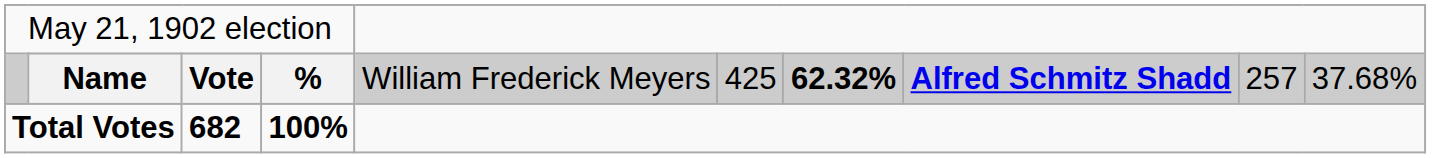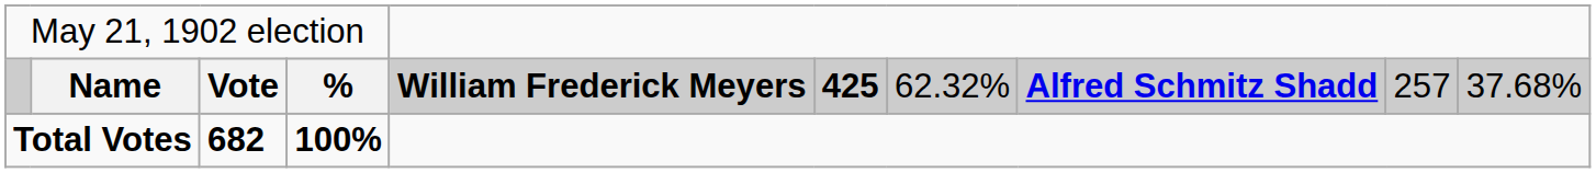row 2 | column 5: normal -> bold
row 2 | column 6: normal -> bold
row 2 | column 7: bold -> normal
